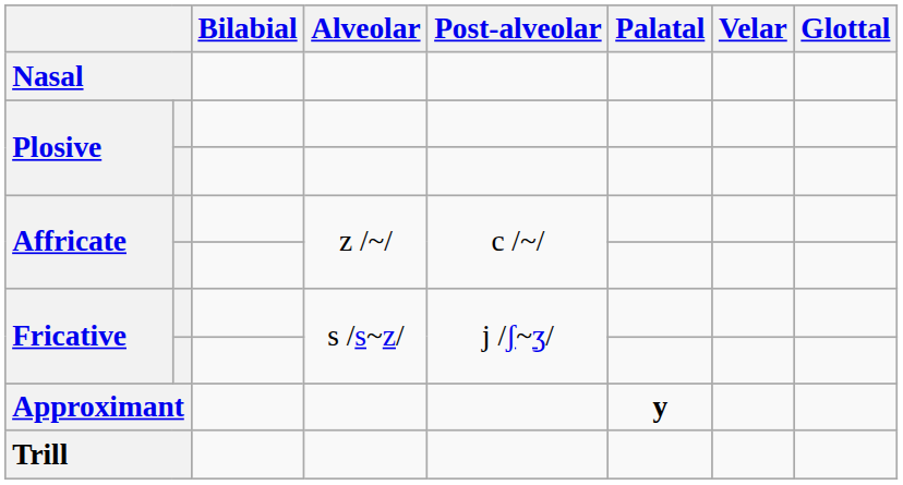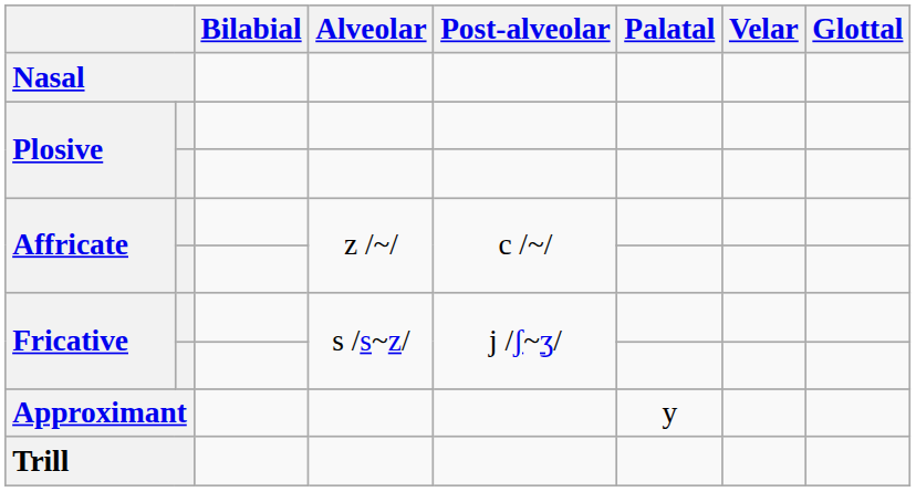Approximant | Palatal: bold -> normal
